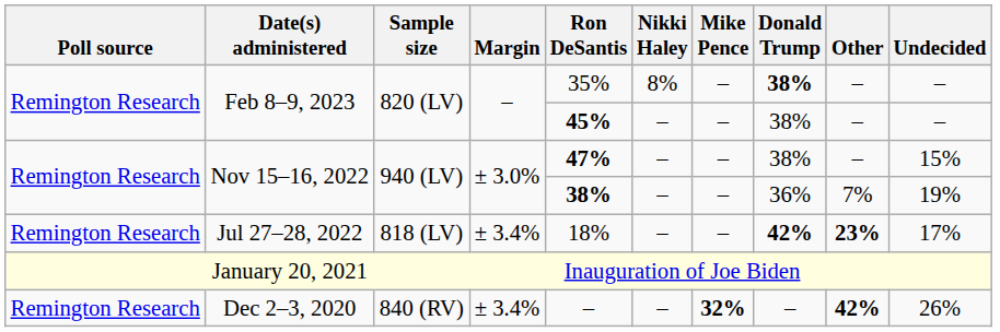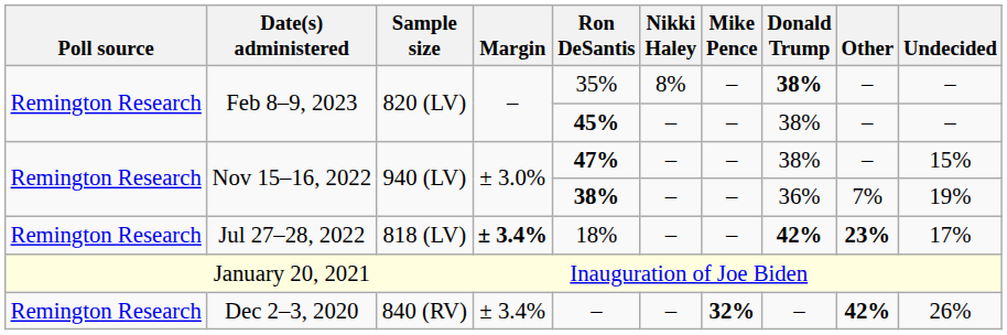Jul 27–28, 2022 | Margin: normal -> bold
